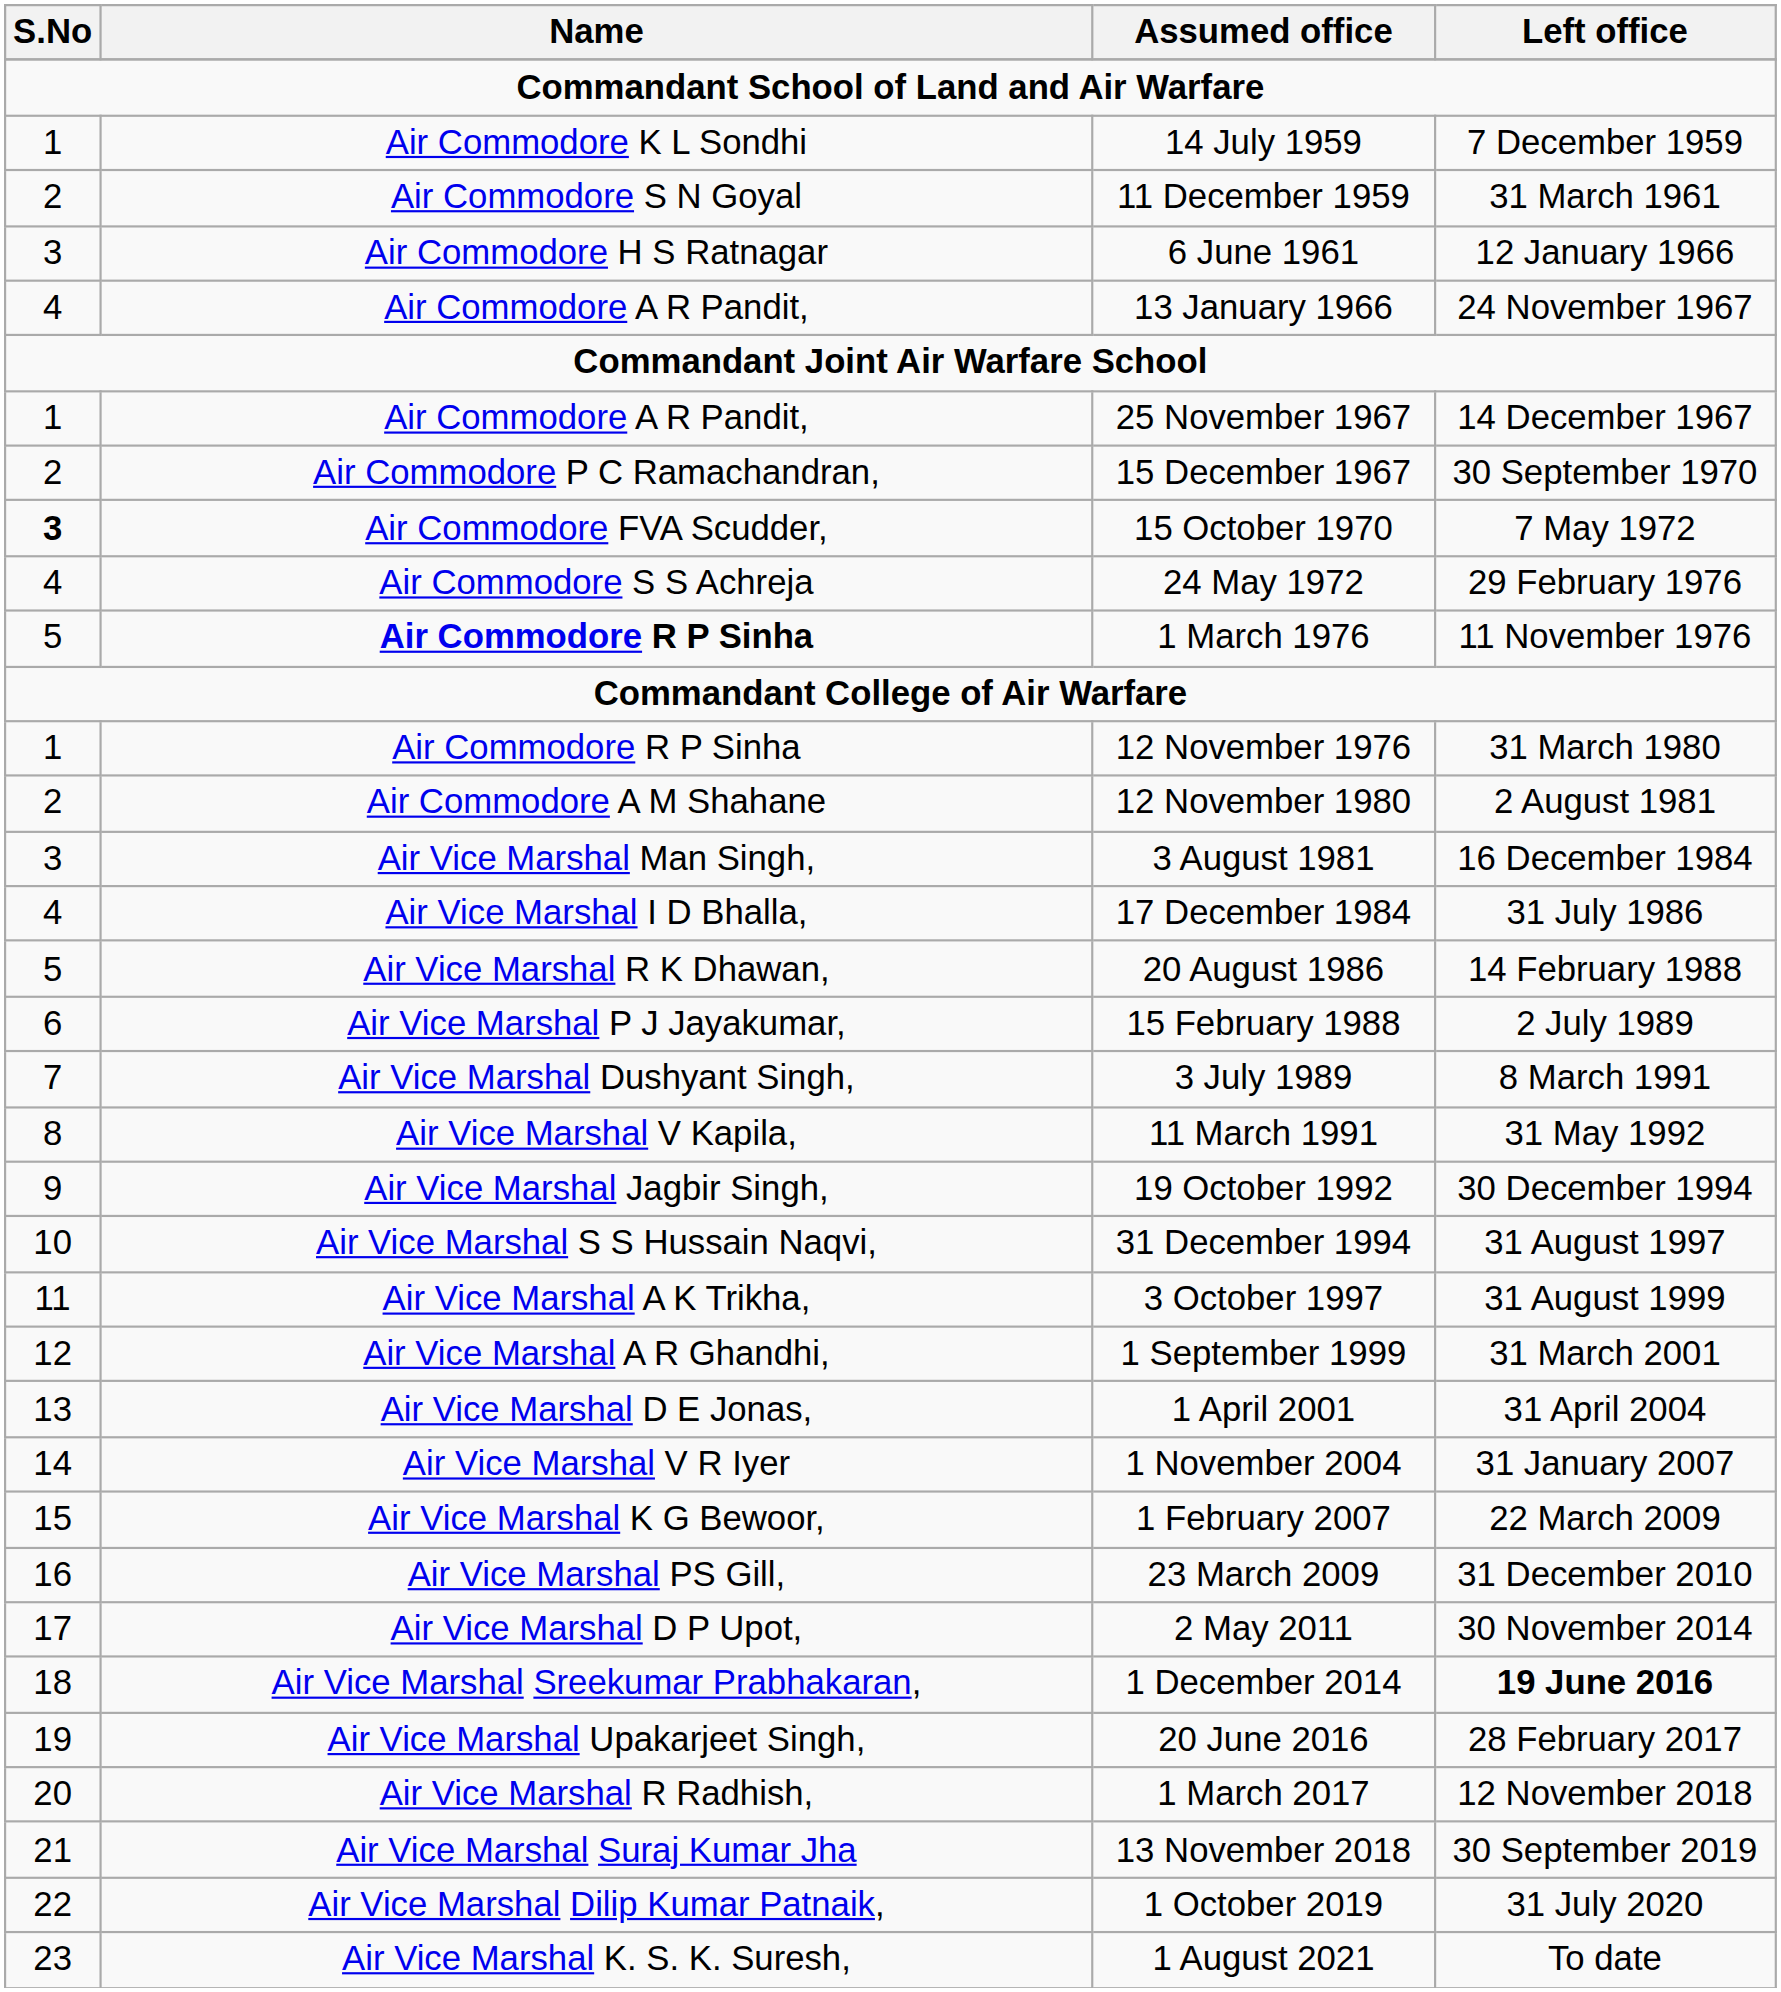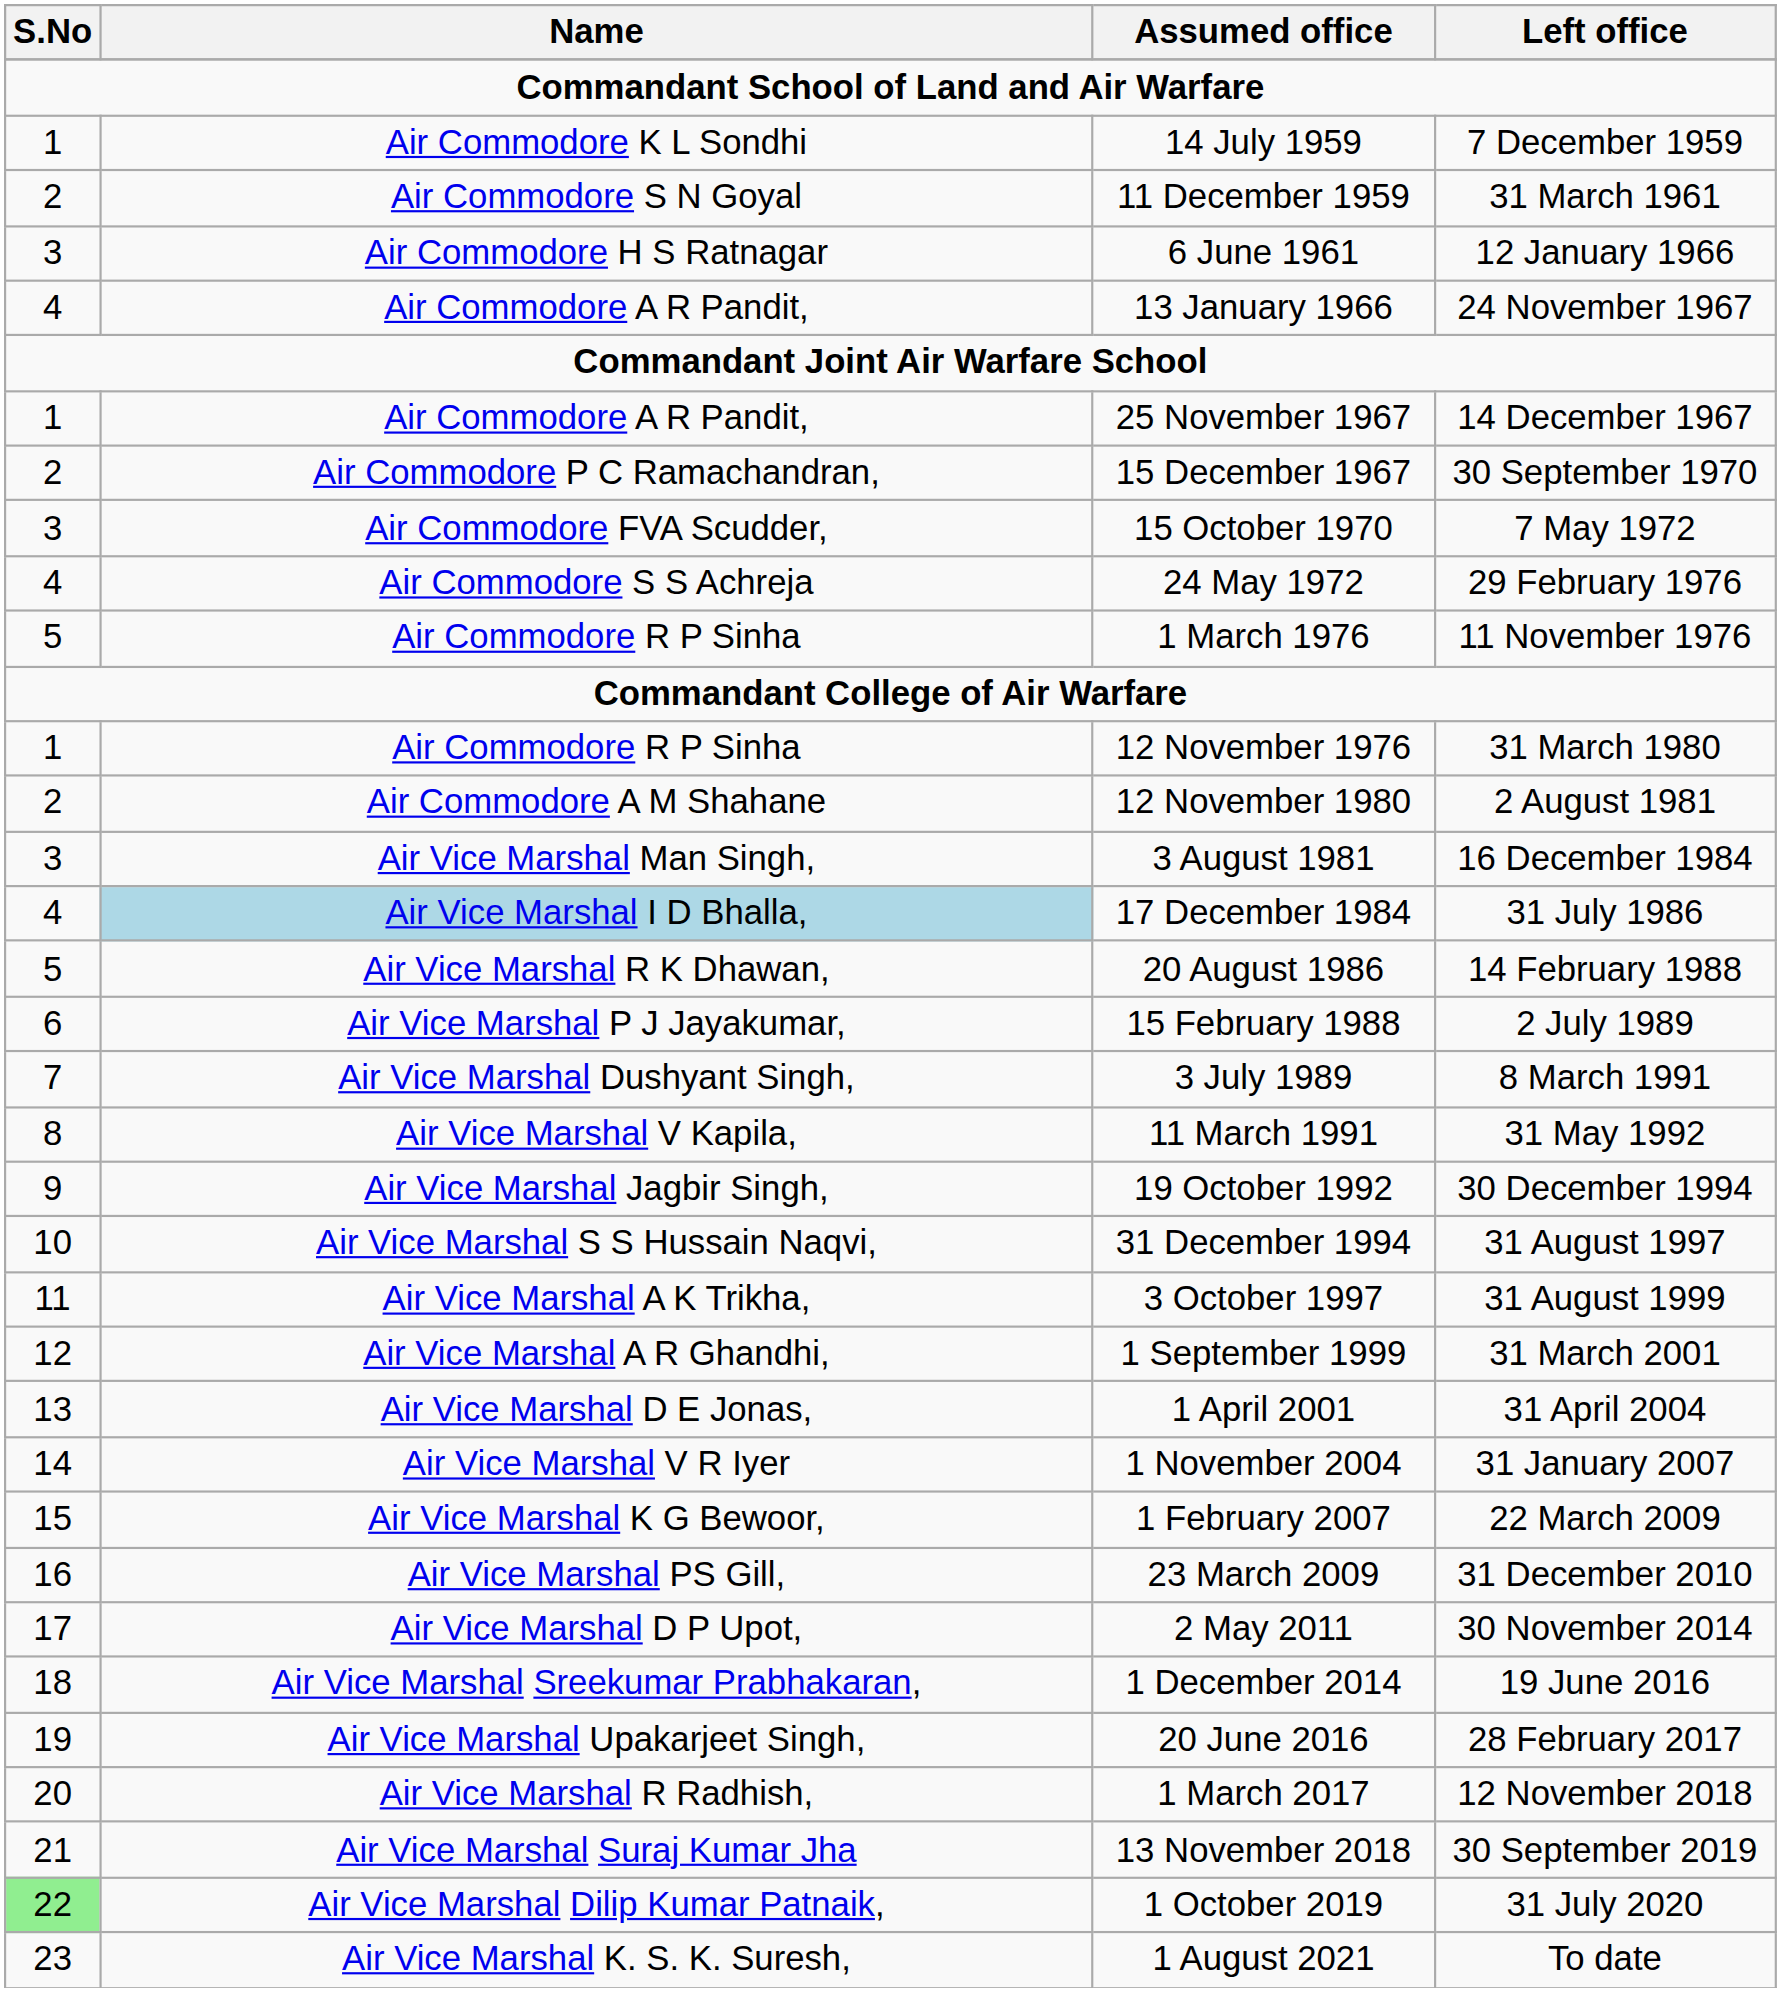15 October 1970 | S.No: bold -> normal
1 March 1976 | Name: bold -> normal
17 December 1984 | Name: no background -> lightblue background
1 December 2014 | Left office: bold -> normal
1 October 2019 | S.No: no background -> lightgreen background
